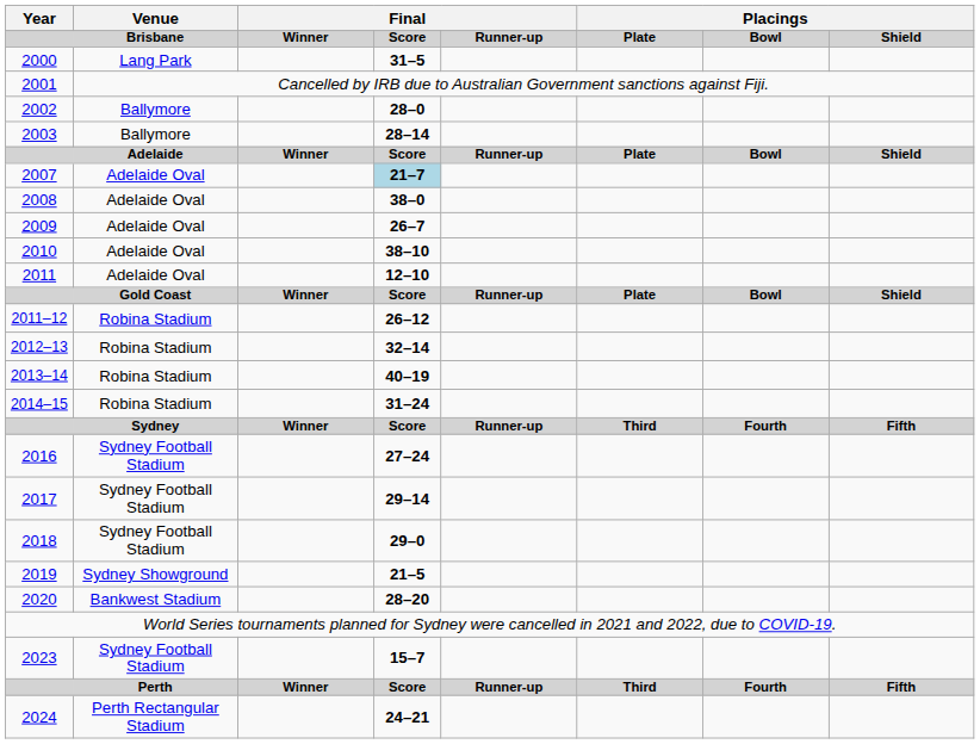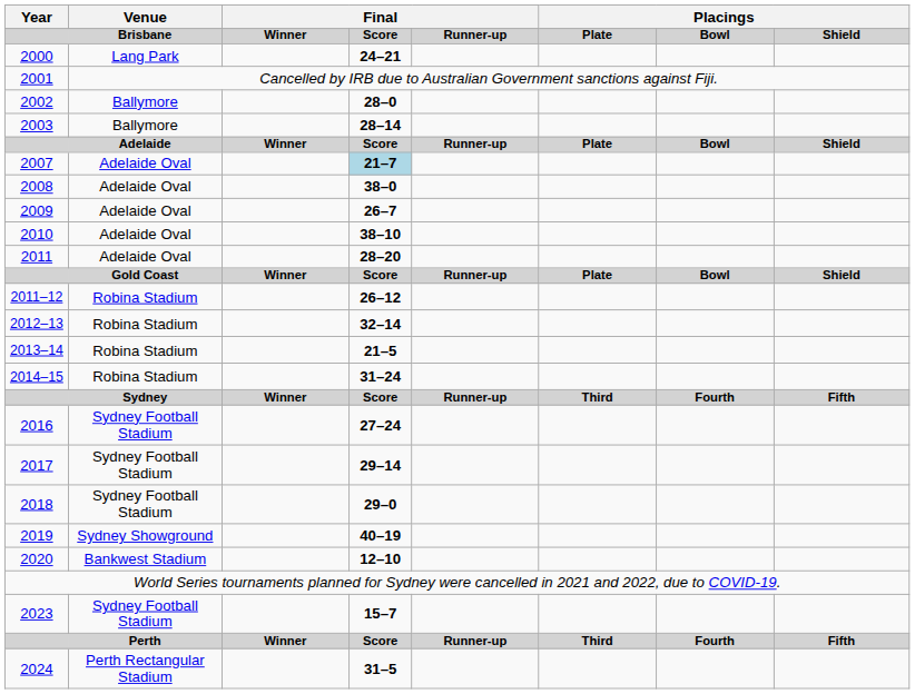2000 | column 4: 31–5 -> 24–21
2011 | column 4: 12–10 -> 28–20
2013–14 | column 4: 40–19 -> 21–5
2019 | column 4: 21–5 -> 40–19
2020 | column 4: 28–20 -> 12–10
2024 | column 4: 24–21 -> 31–5
